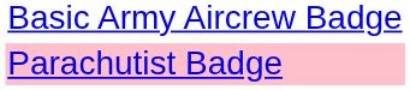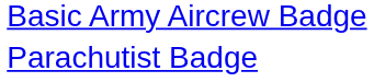row 2 | column 1: pink background -> no background
